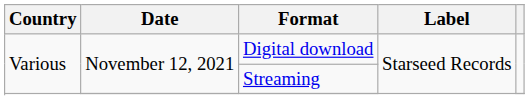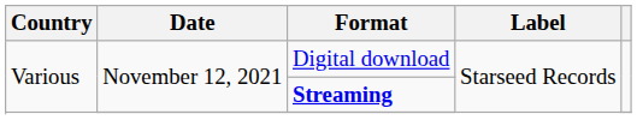Streaming | Format: normal -> bold
